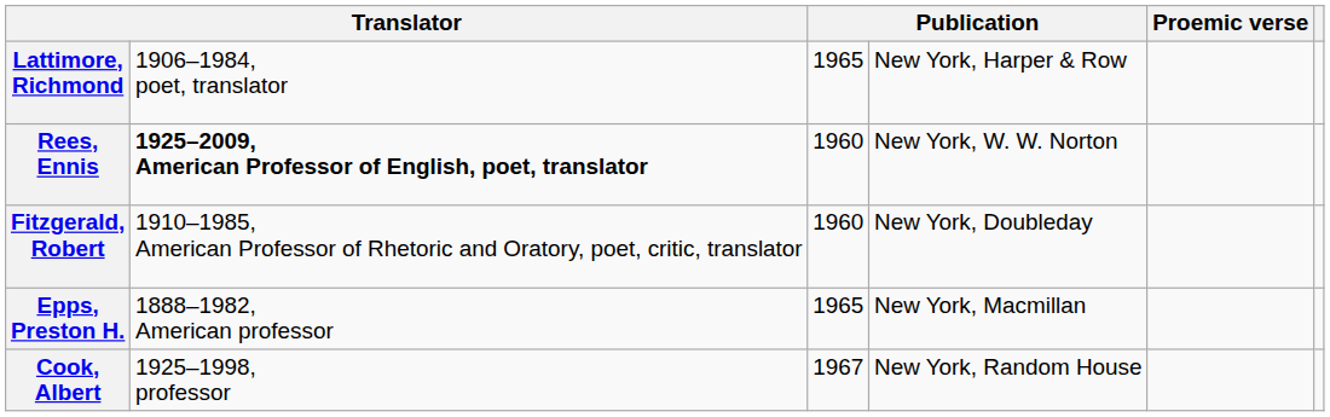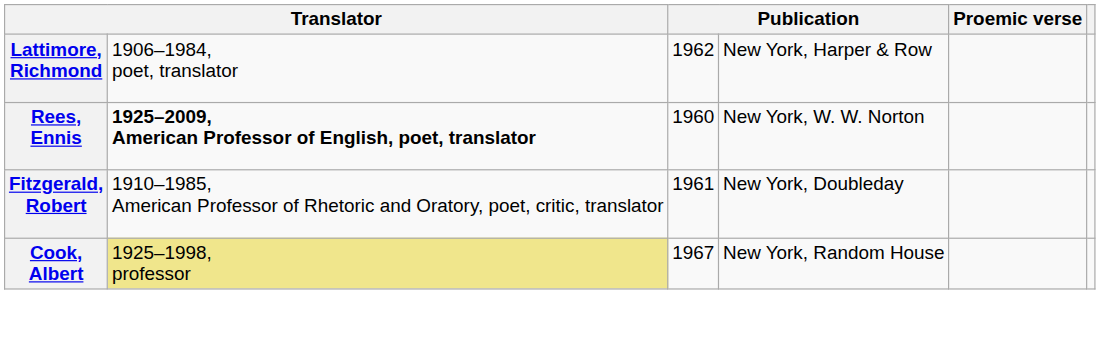Lattimore, Richmond | column 3: 1965 -> 1962
Fitzgerald, Robert | column 3: 1960 -> 1961
- row: Epps, Preston H. | 1888–1982, American professor | 1965 | New York, Macmillan
Cook, Albert | column 2: no background -> khaki background
